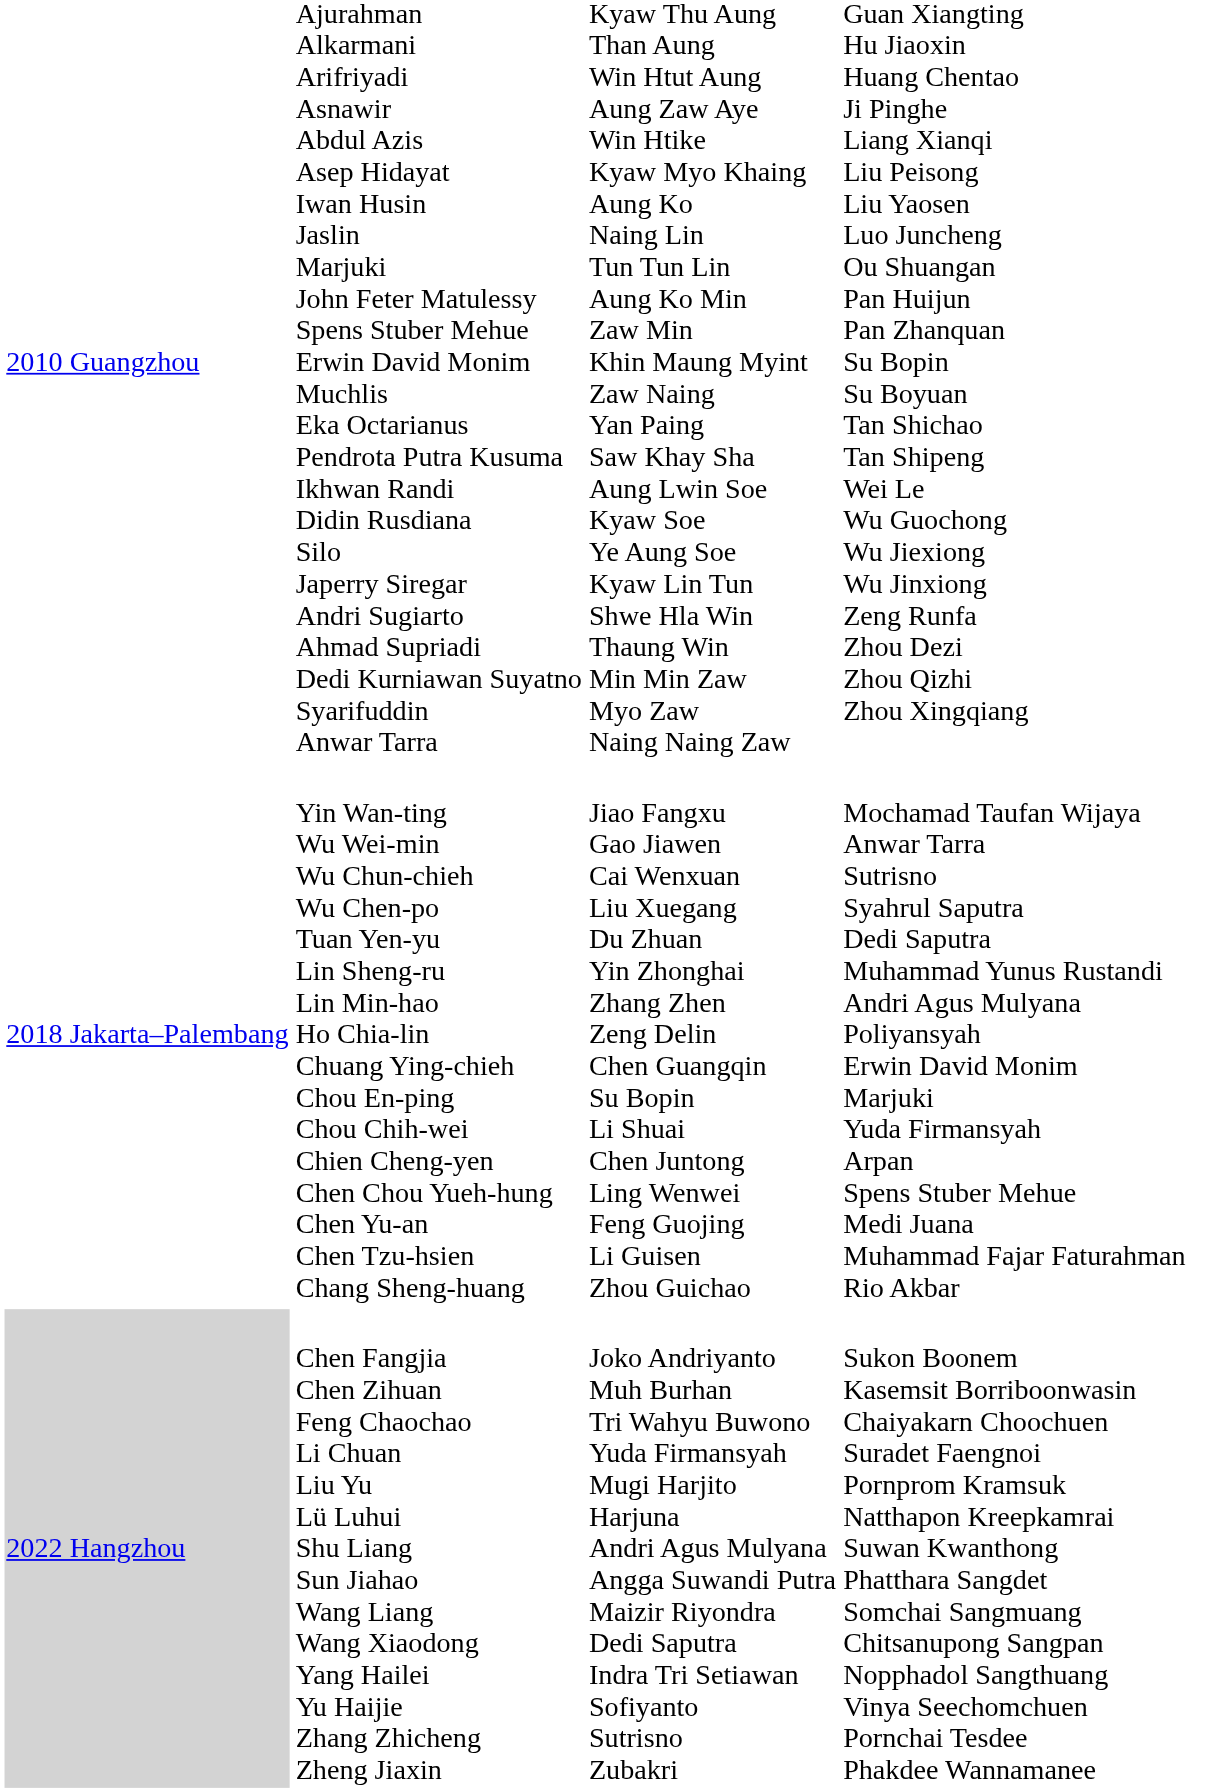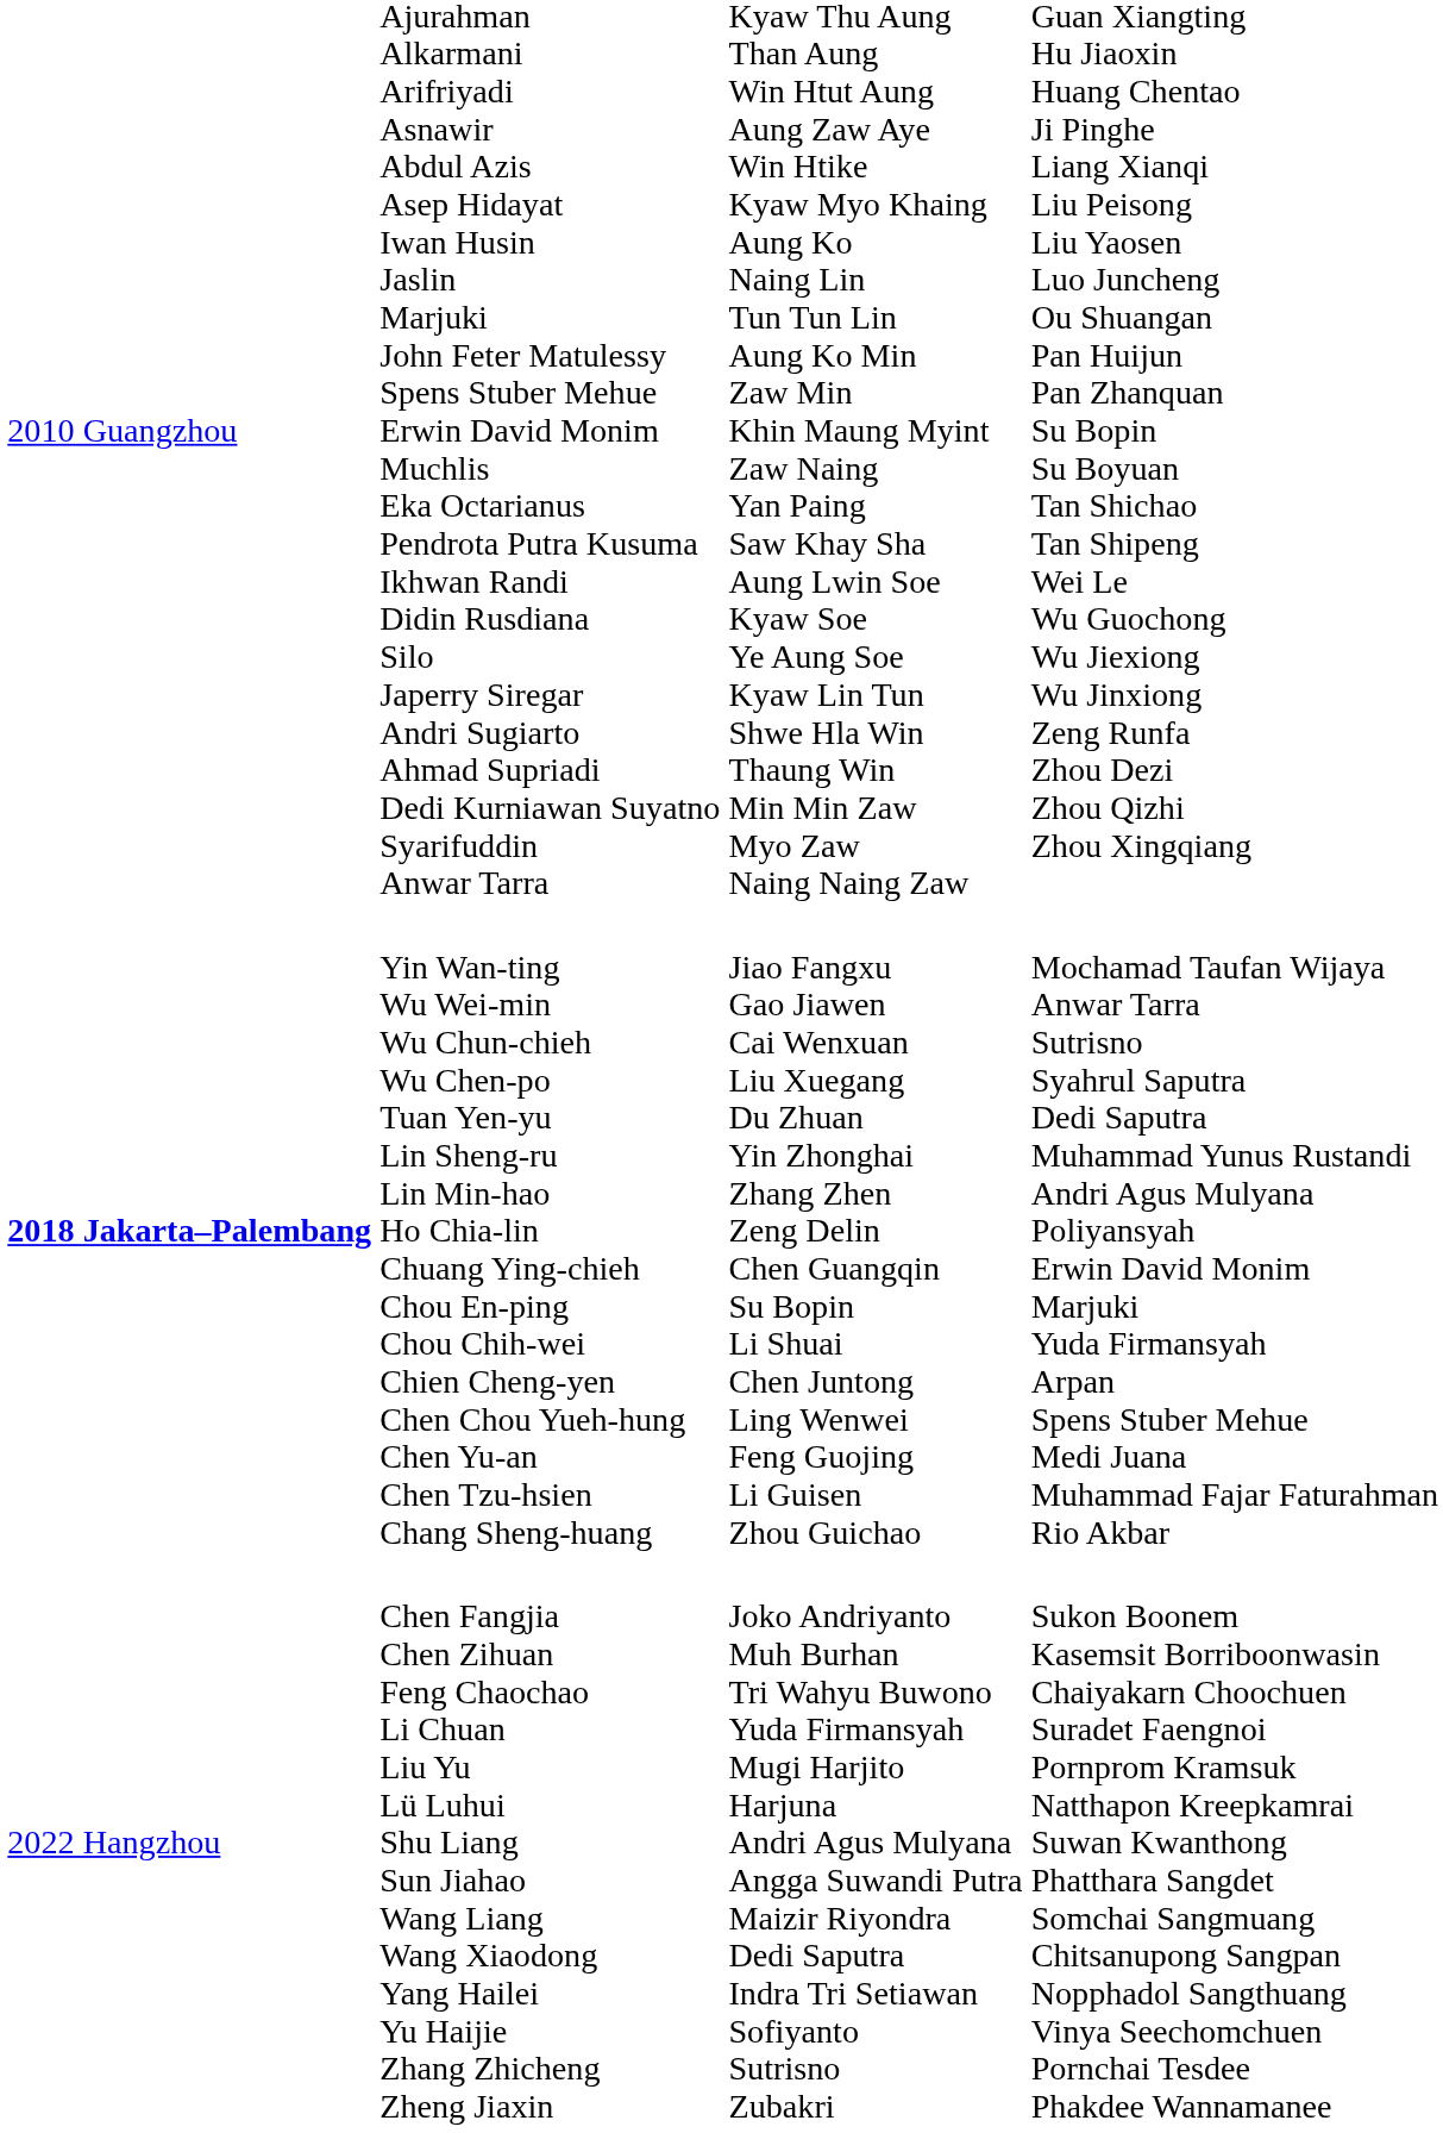2018 Jakarta–Palembang | column 1: normal -> bold
2022 Hangzhou | column 1: lightgrey background -> no background
